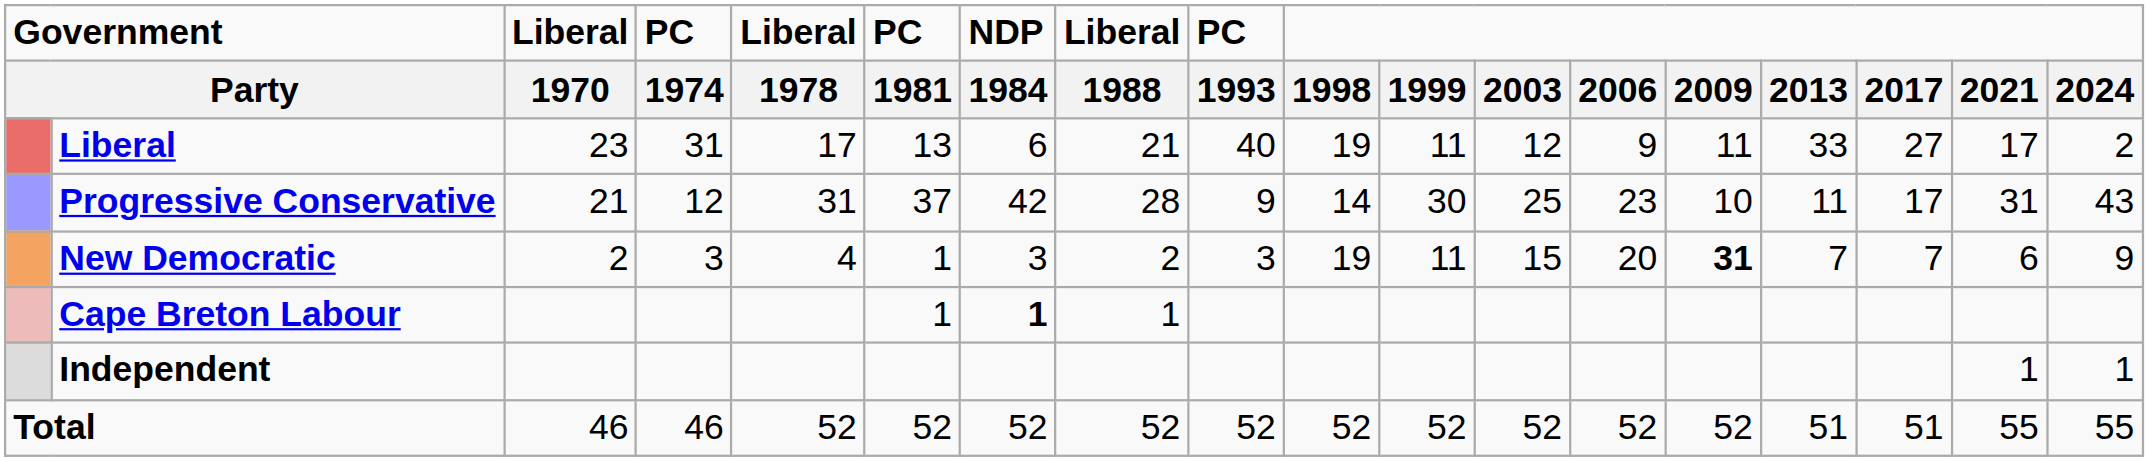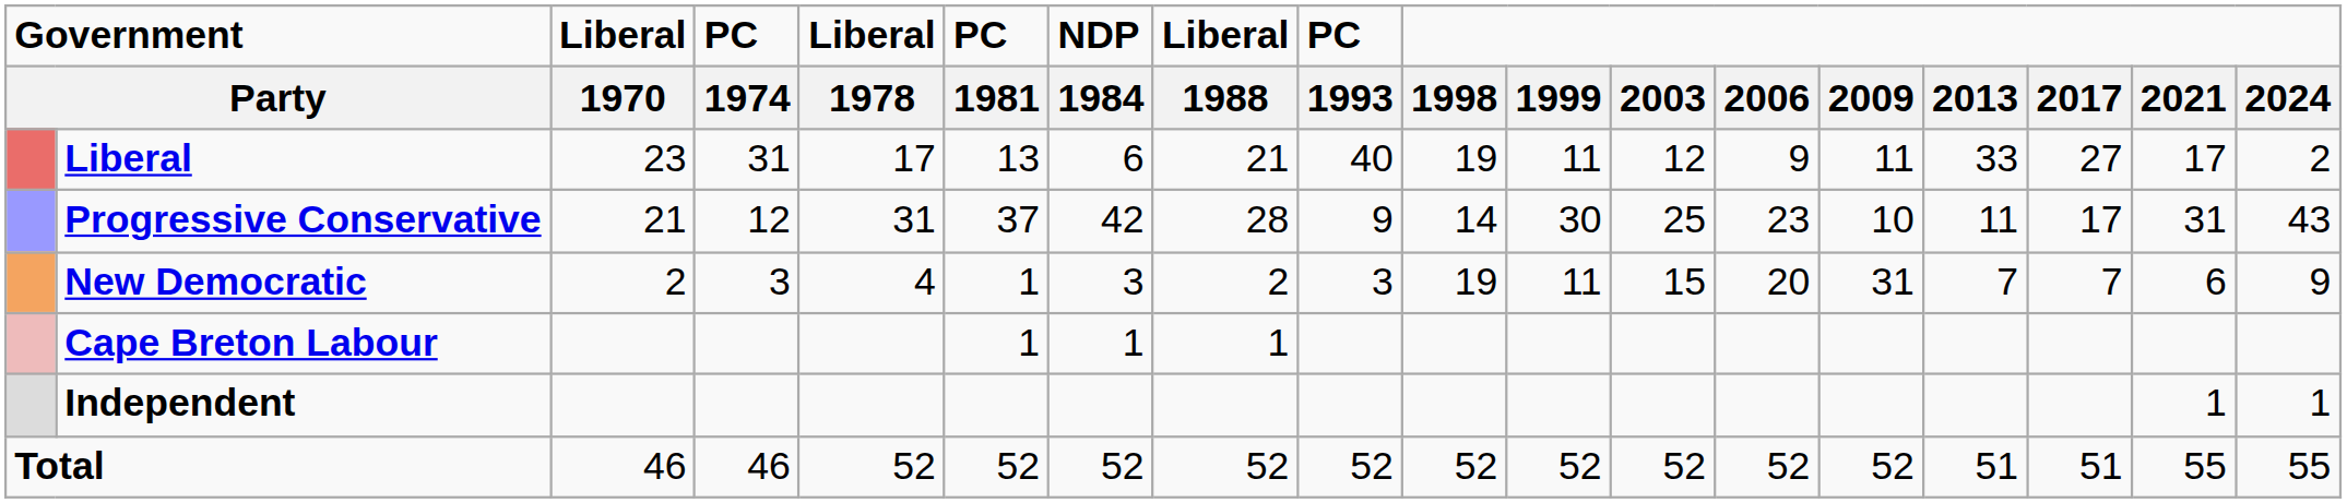New Democratic | 2009: bold -> normal
Cape Breton Labour | NDP / 1984: bold -> normal
